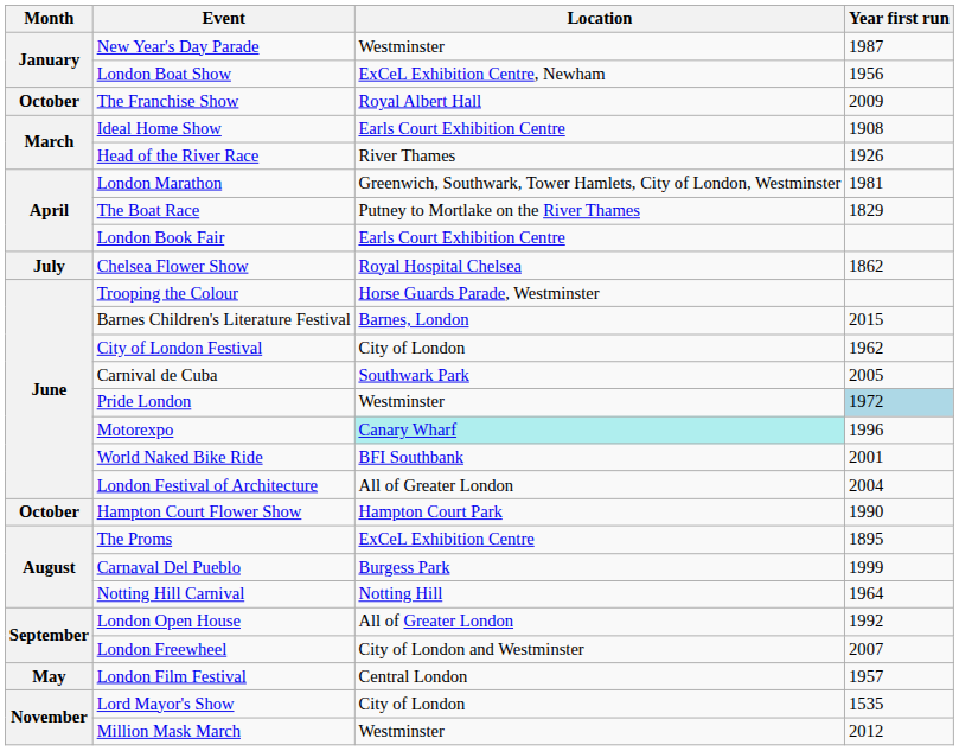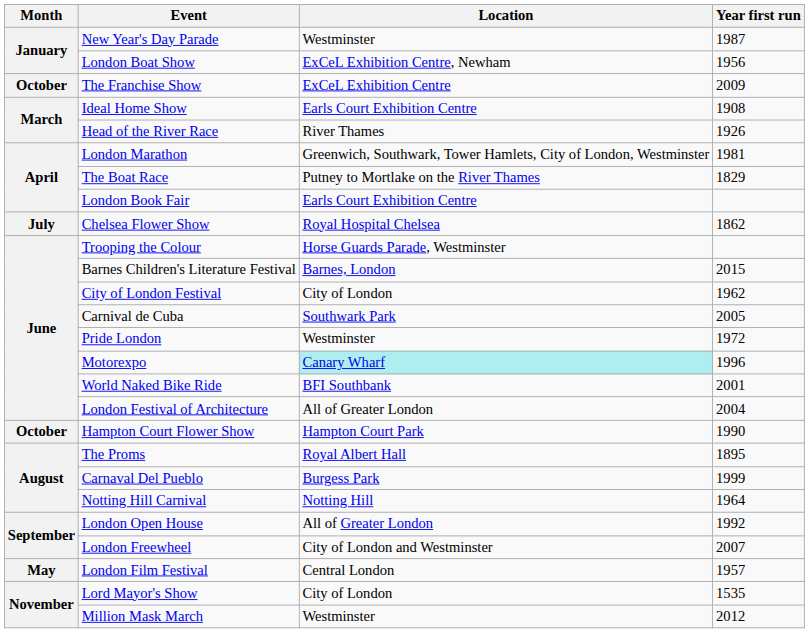The Franchise Show | Location: Royal Albert Hall -> ExCeL Exhibition Centre
Pride London | Year first run: lightblue background -> no background
The Proms | Location: ExCeL Exhibition Centre -> Royal Albert Hall
